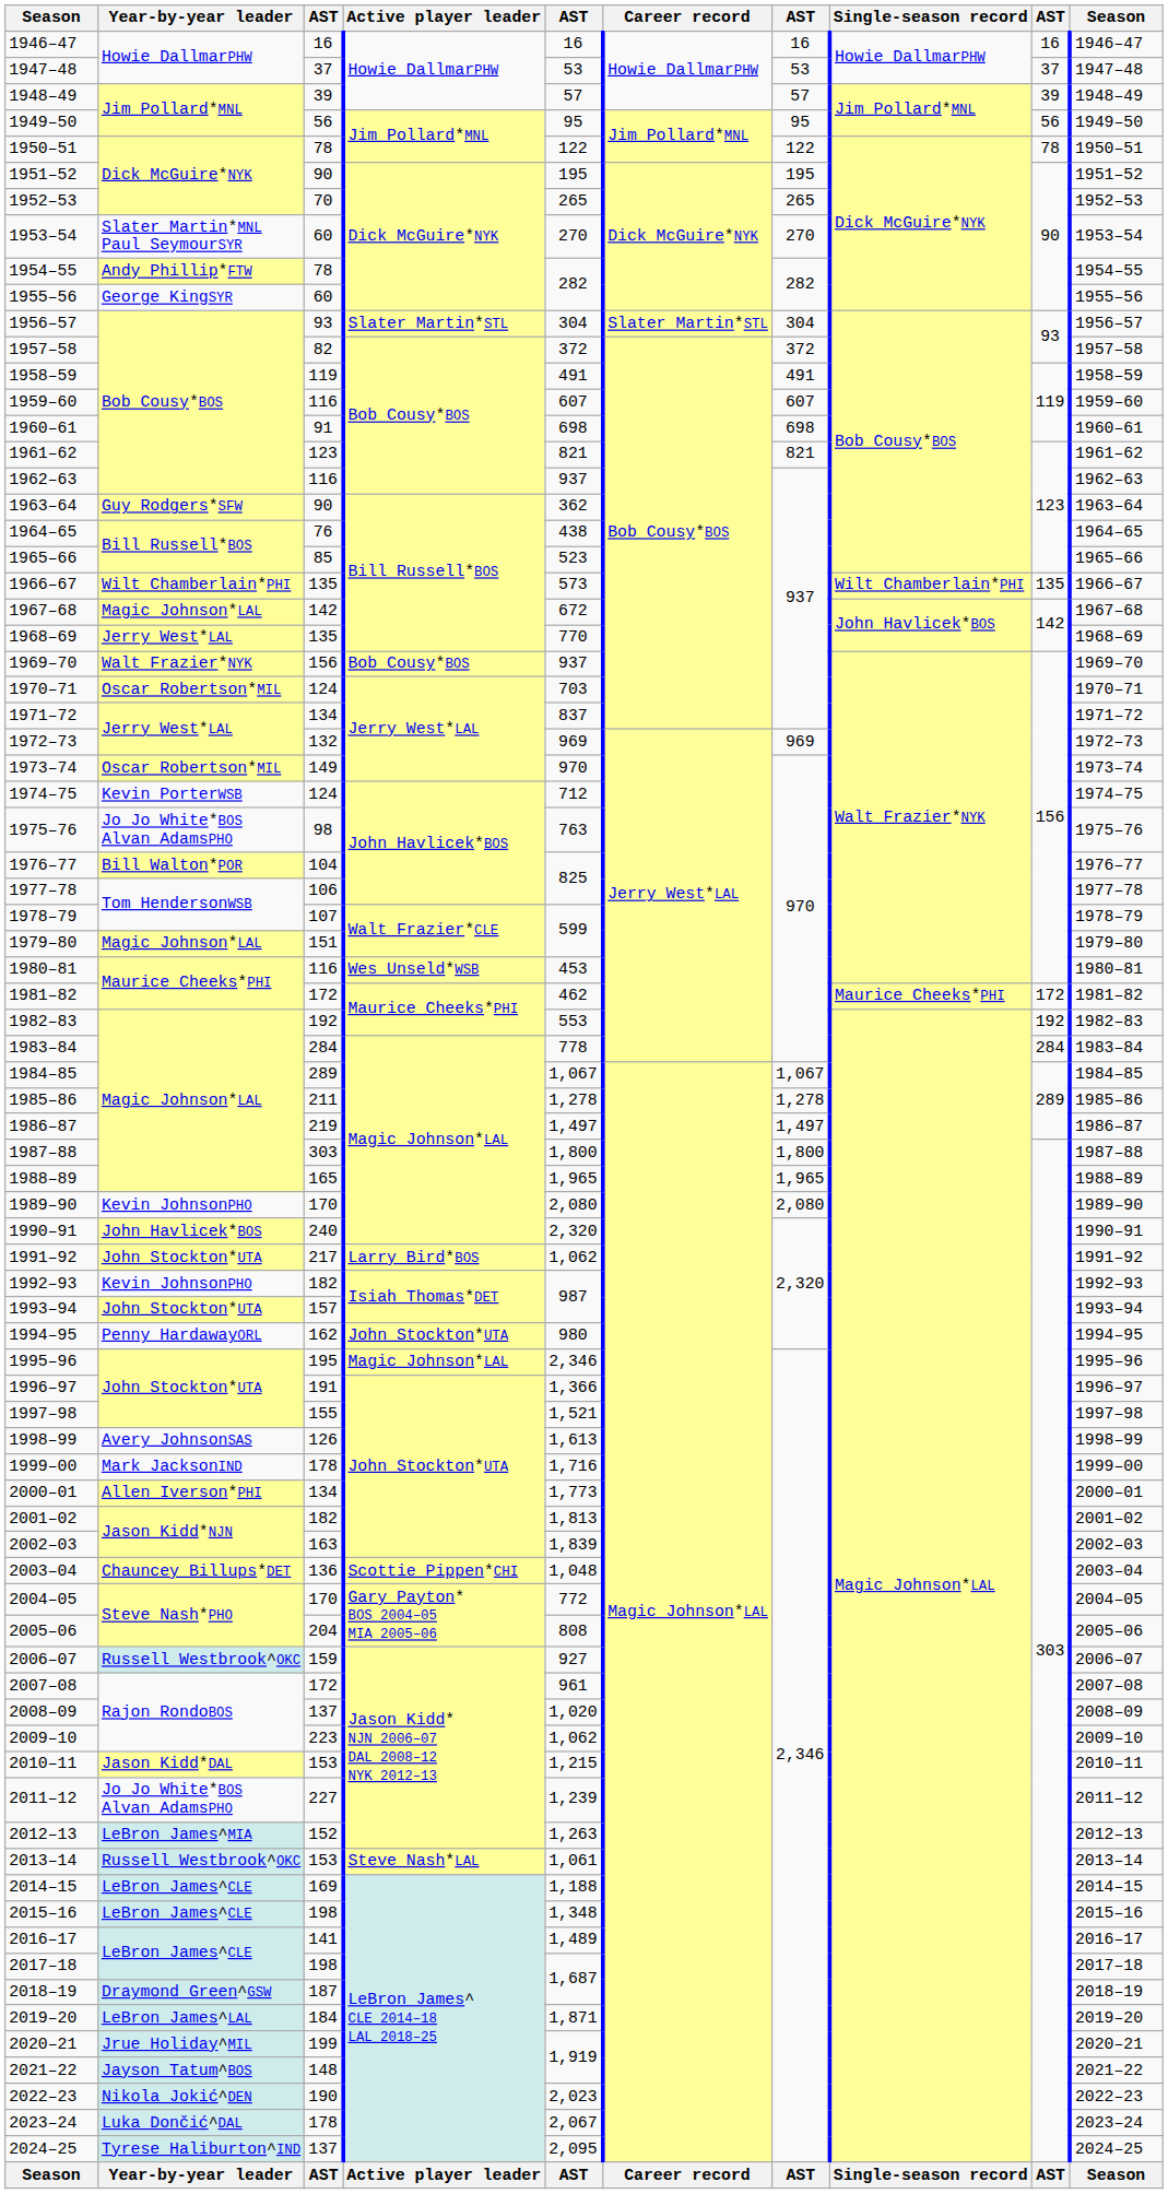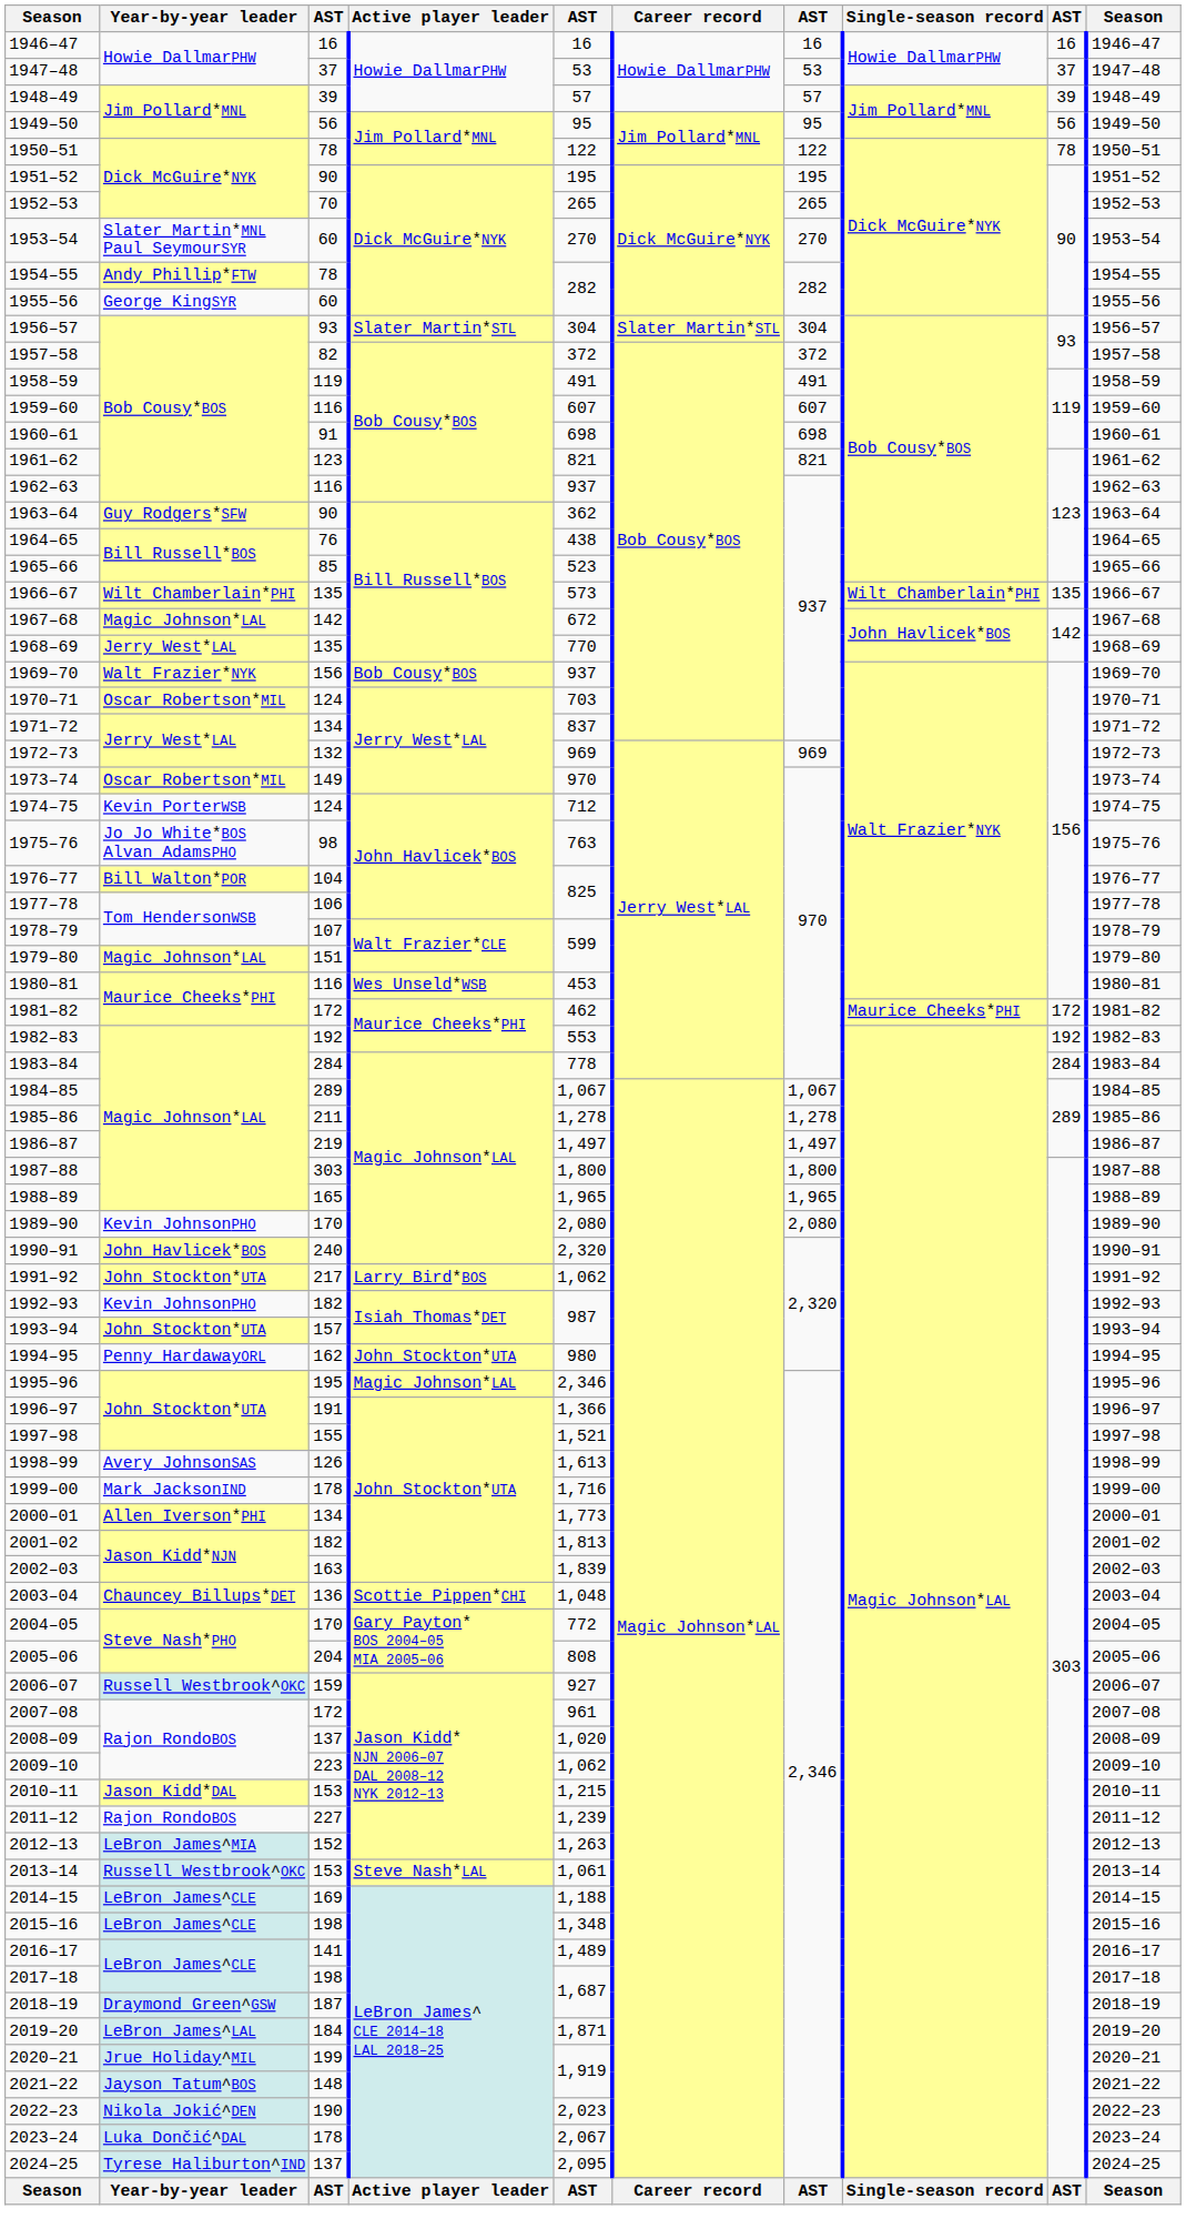row 67 | Year-by-year leader: Jo Jo White*BOS Alvan AdamsPHO -> Rajon RondoBOS
